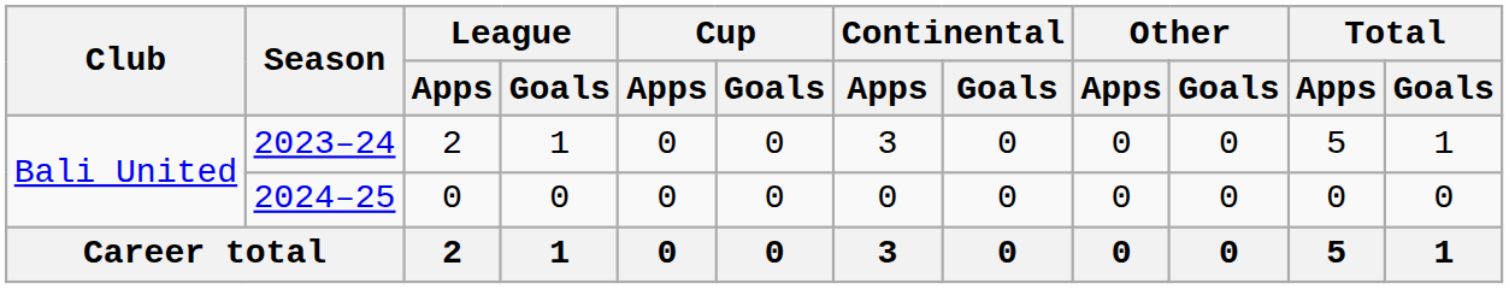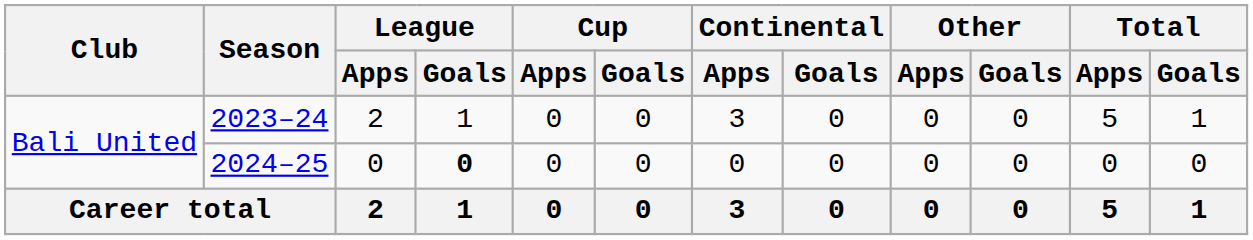2024–25 | League / Goals: normal -> bold
